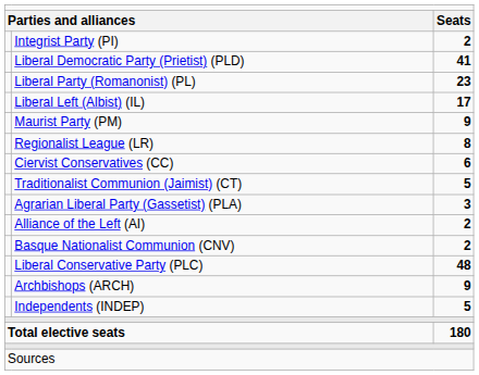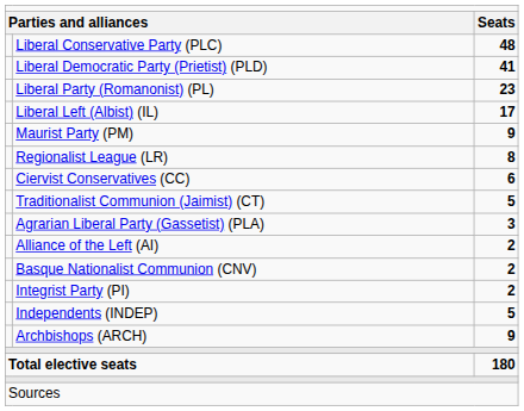rows swapped: Liberal Conservative Party (PLC) <-> Integrist Party (PI)
rows swapped: Independents (INDEP) <-> Archbishops (ARCH)
